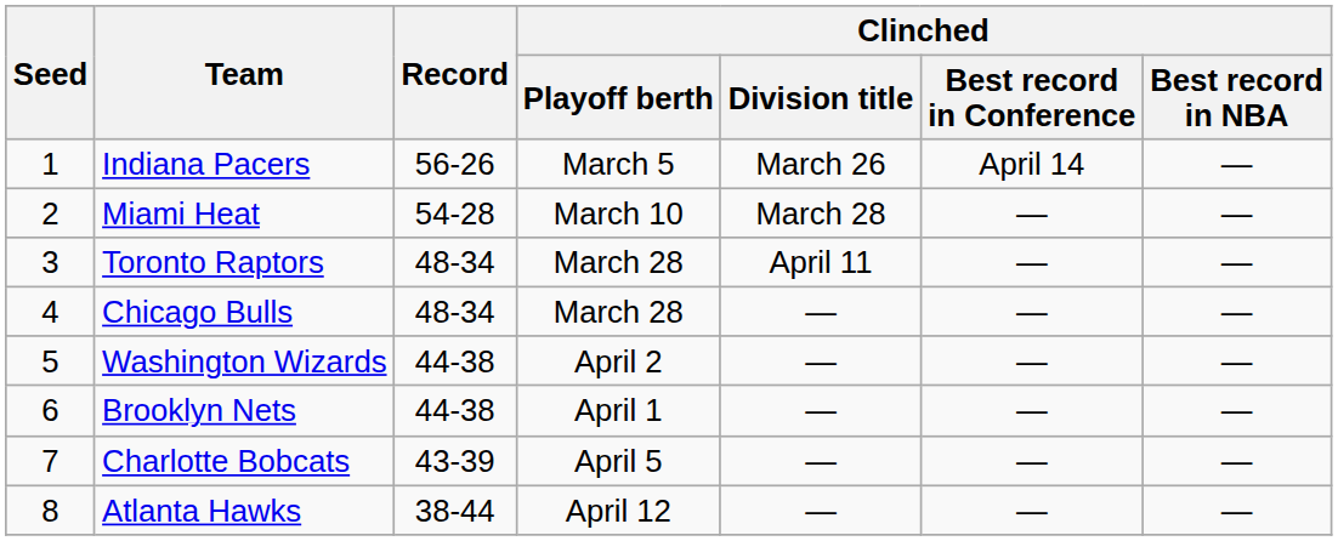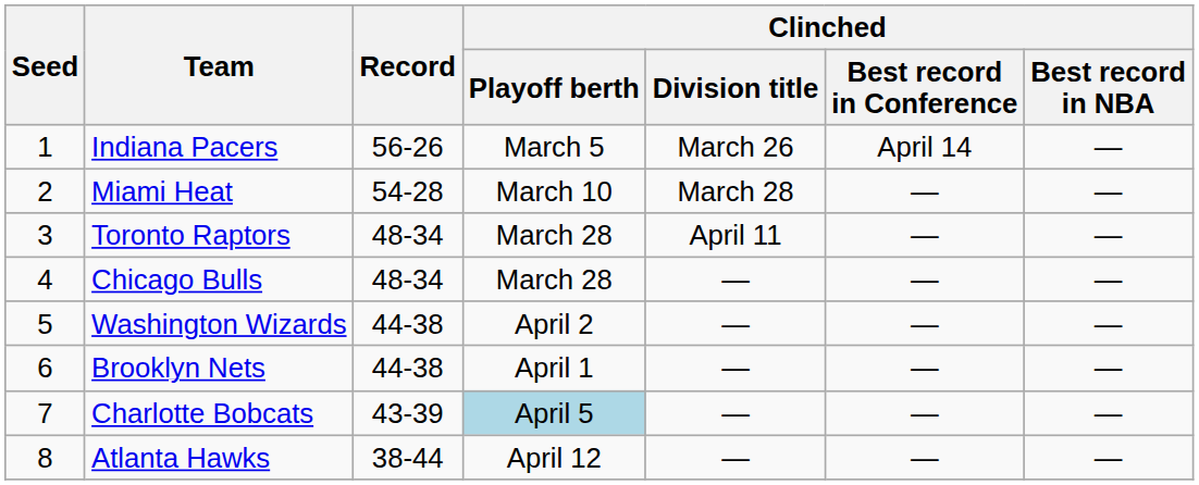Charlotte Bobcats | Clinched / Playoff berth: no background -> lightblue background
